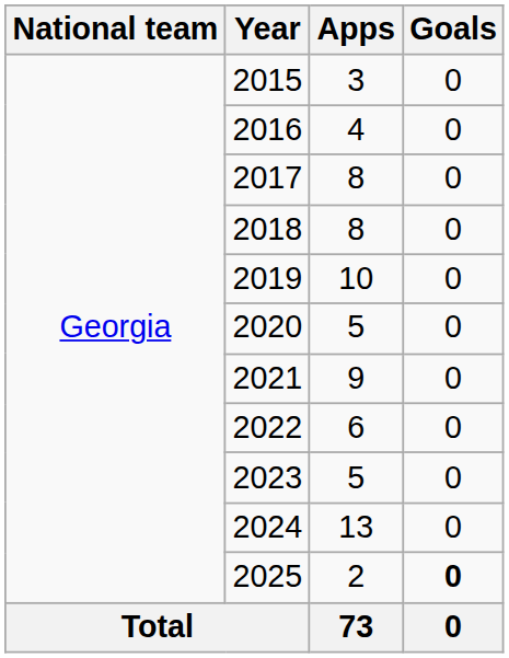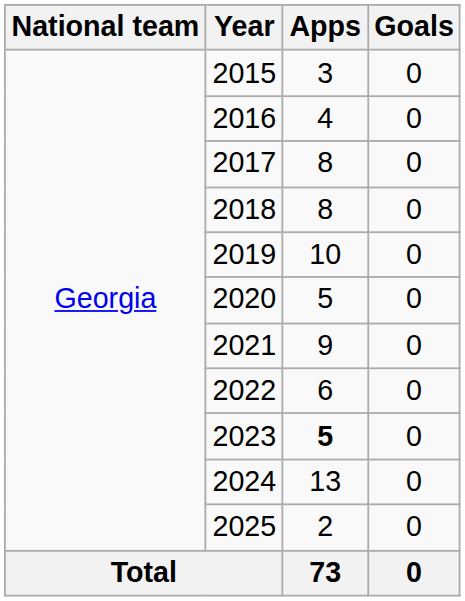2023 | Apps: normal -> bold
2025 | Goals: bold -> normal
